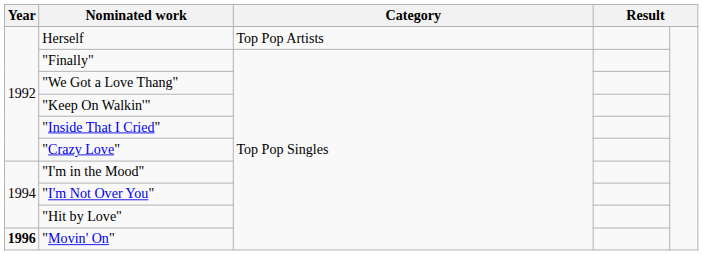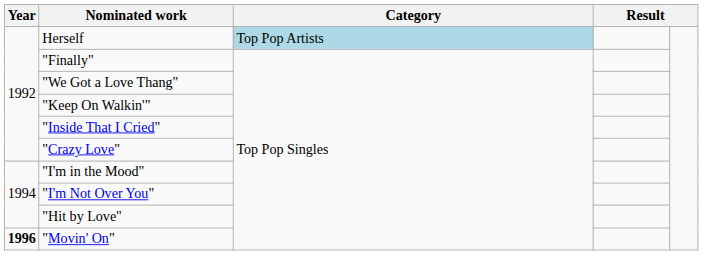Herself | Category: no background -> lightblue background
